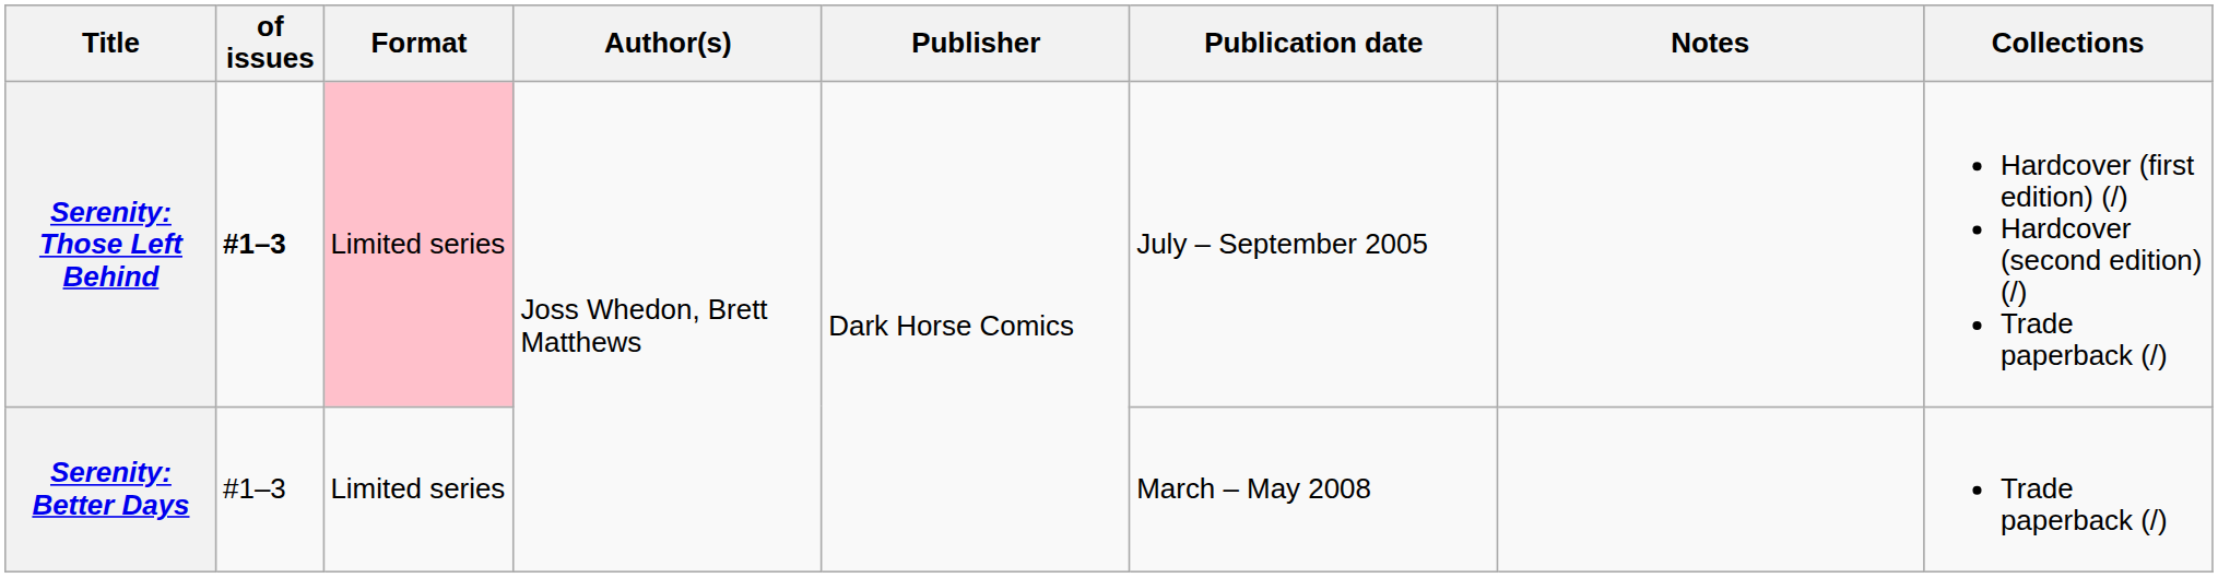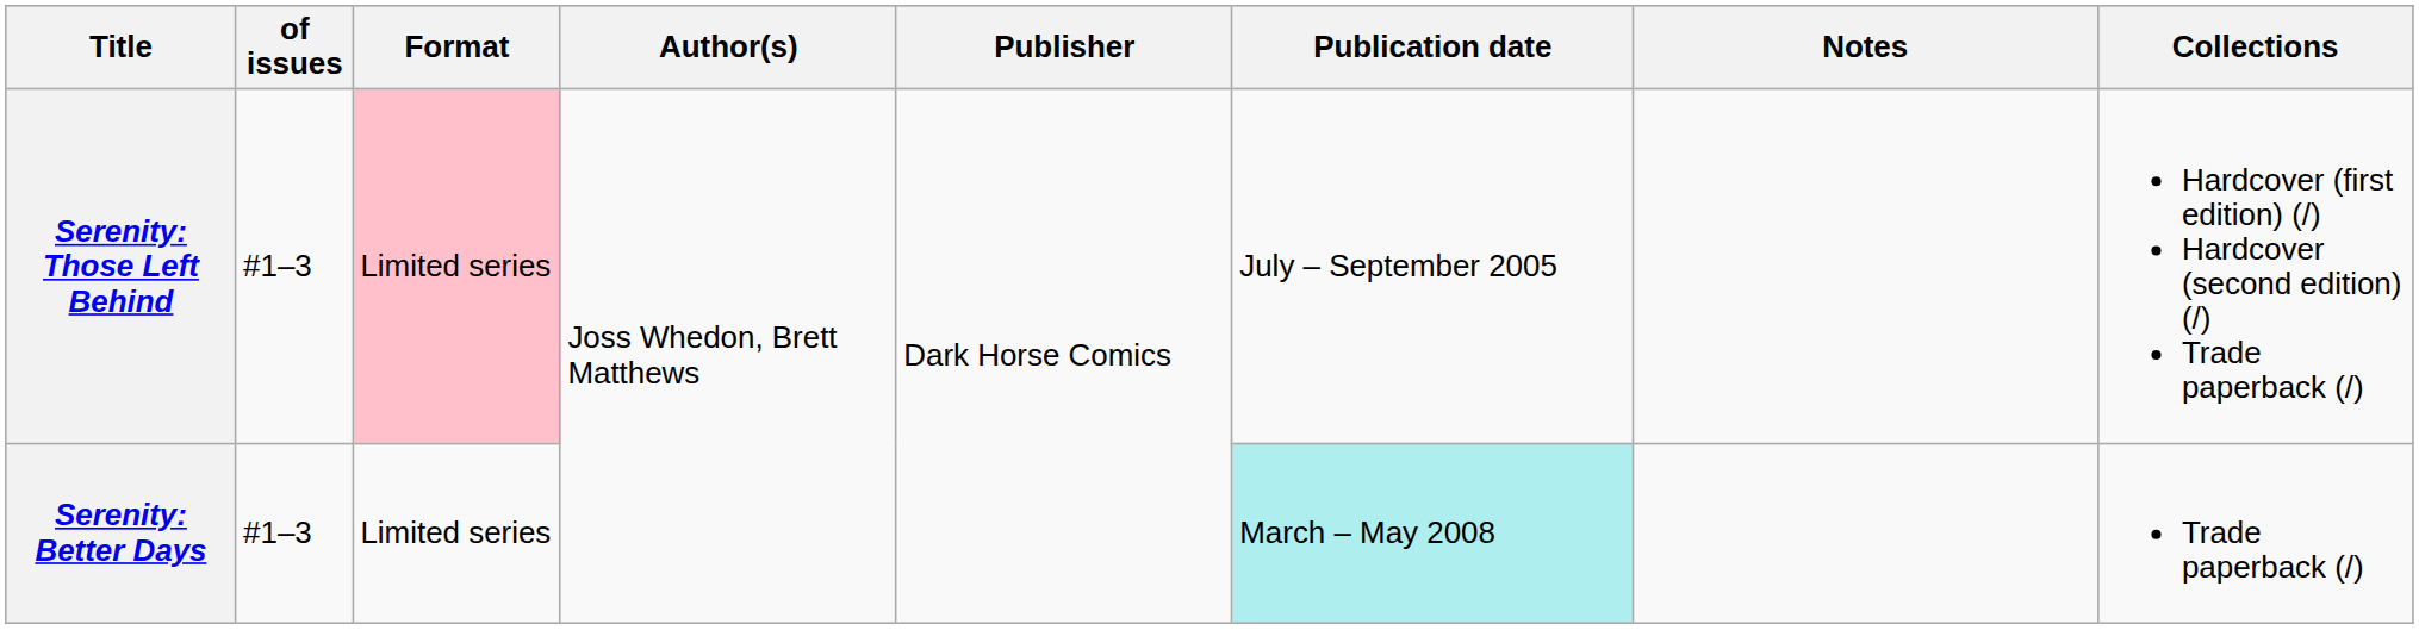Serenity: Those Left Behind | of issues: bold -> normal
Serenity: Better Days | Publication date: no background -> paleturquoise background
